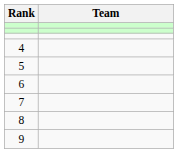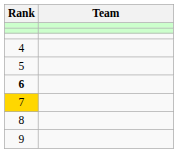row 7 | Rank: normal -> bold
row 8 | Rank: no background -> gold background
